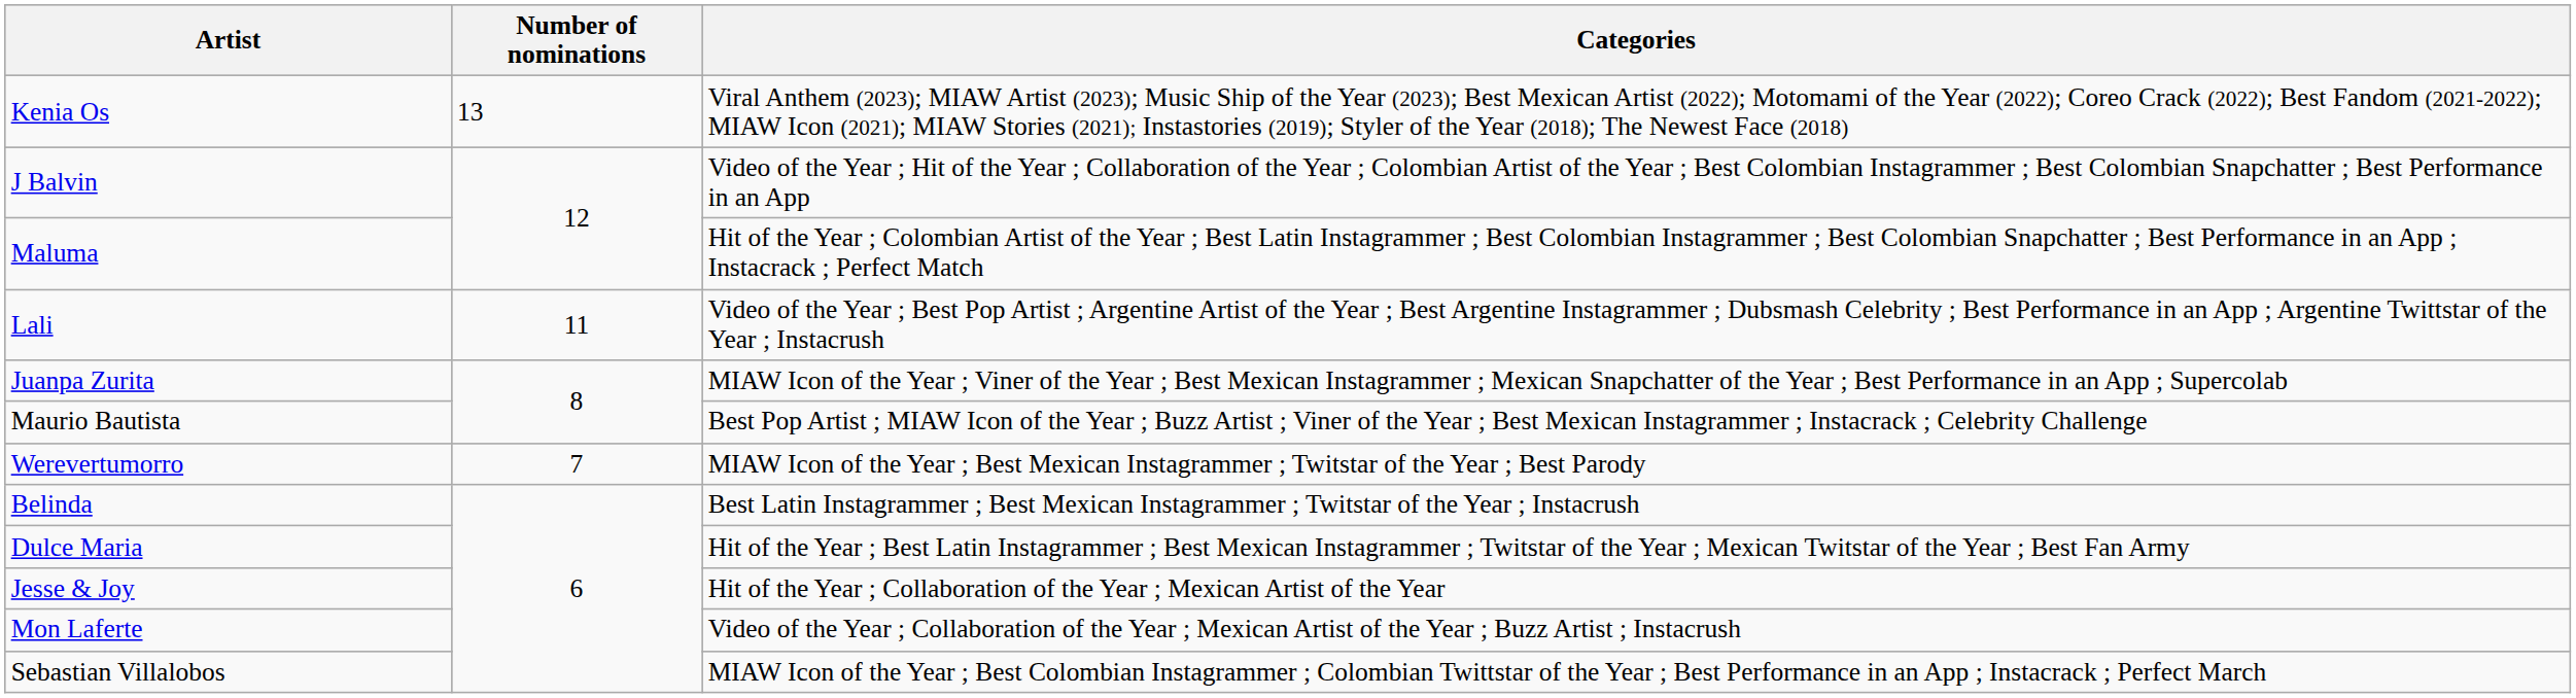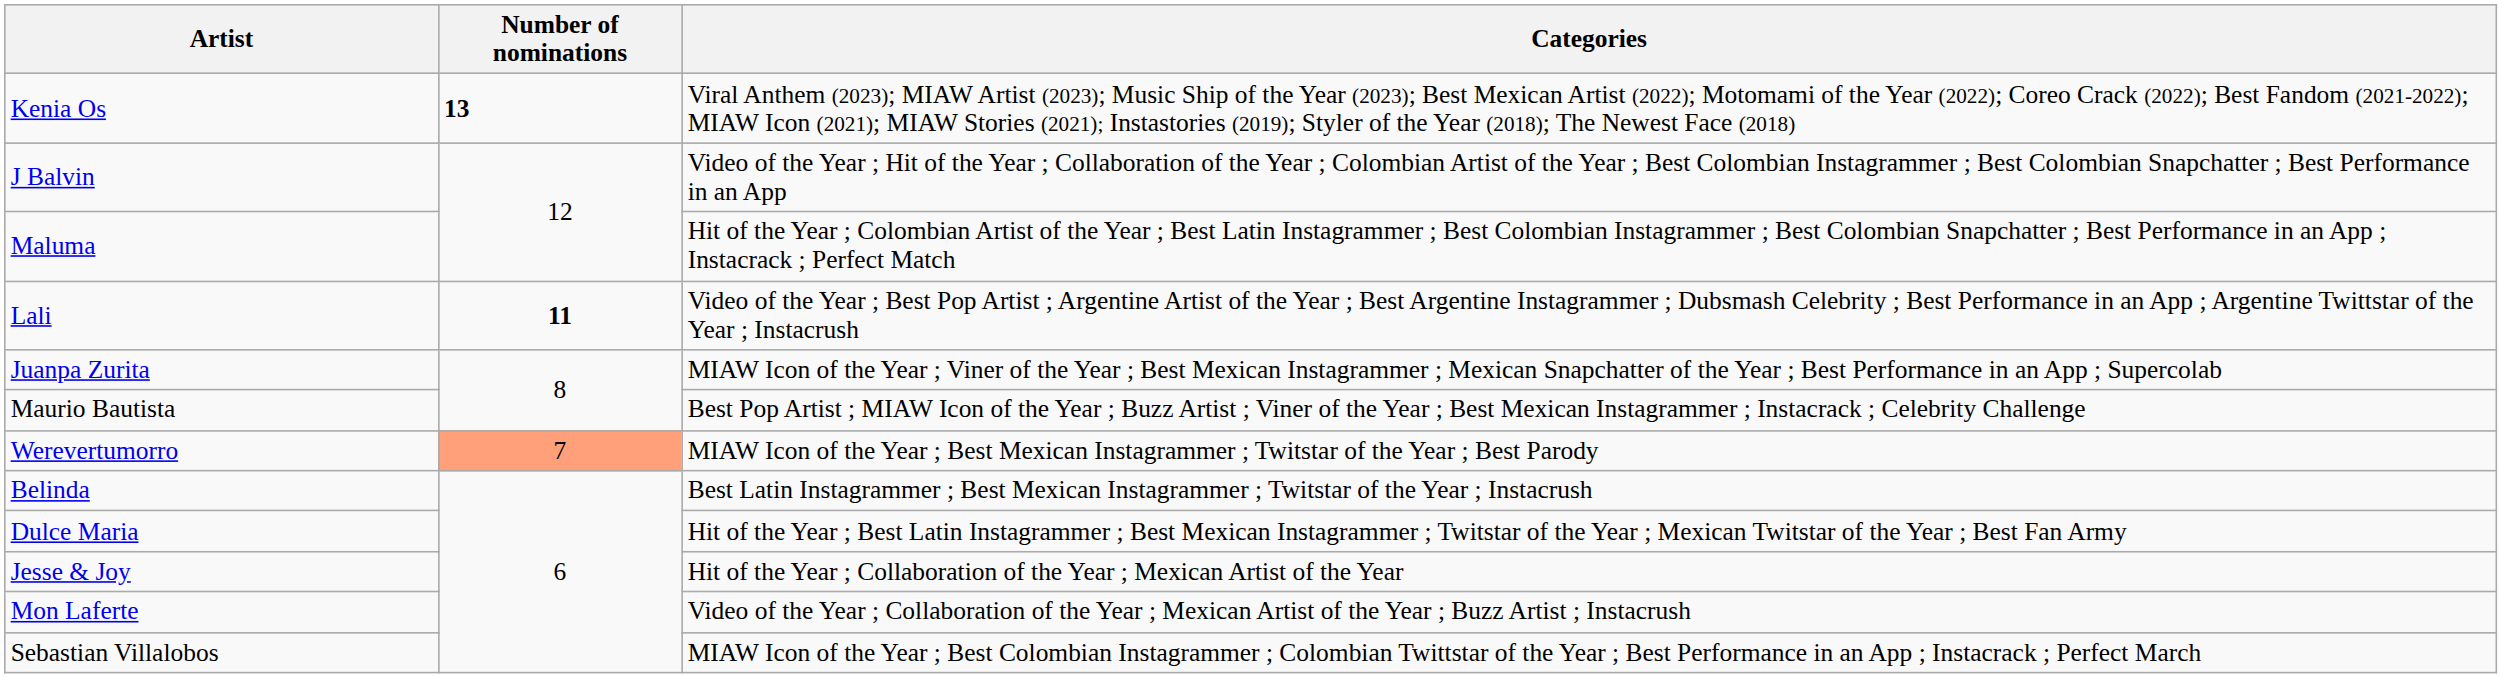Kenia Os | Number of nominations: normal -> bold
Lali | Number of nominations: normal -> bold
Werevertumorro | Number of nominations: no background -> lightsalmon background
